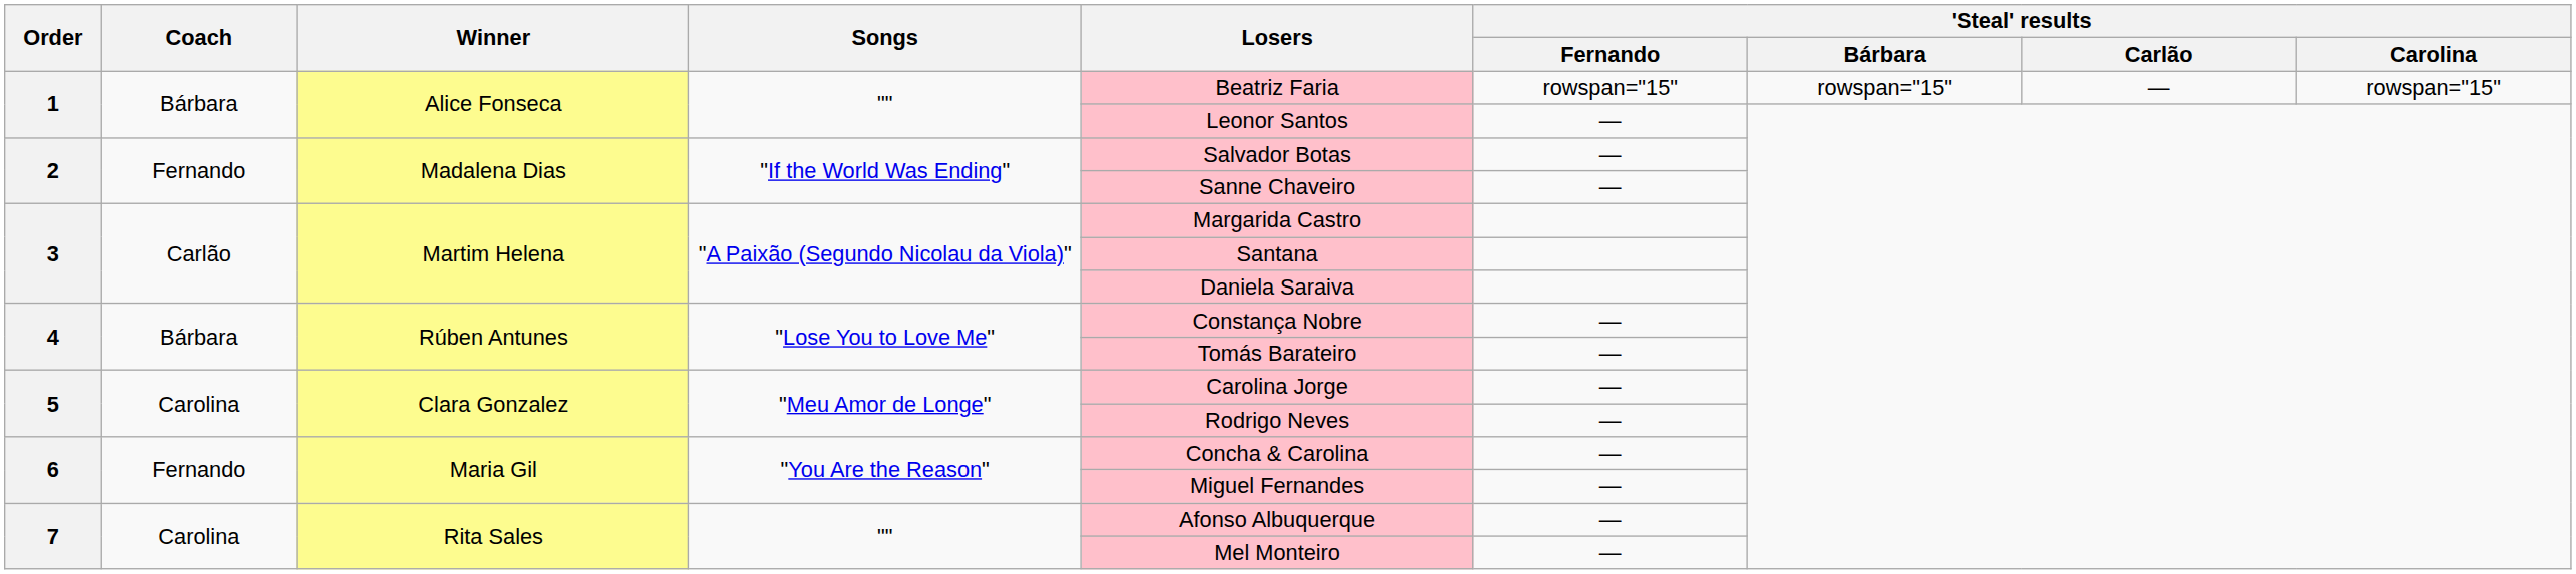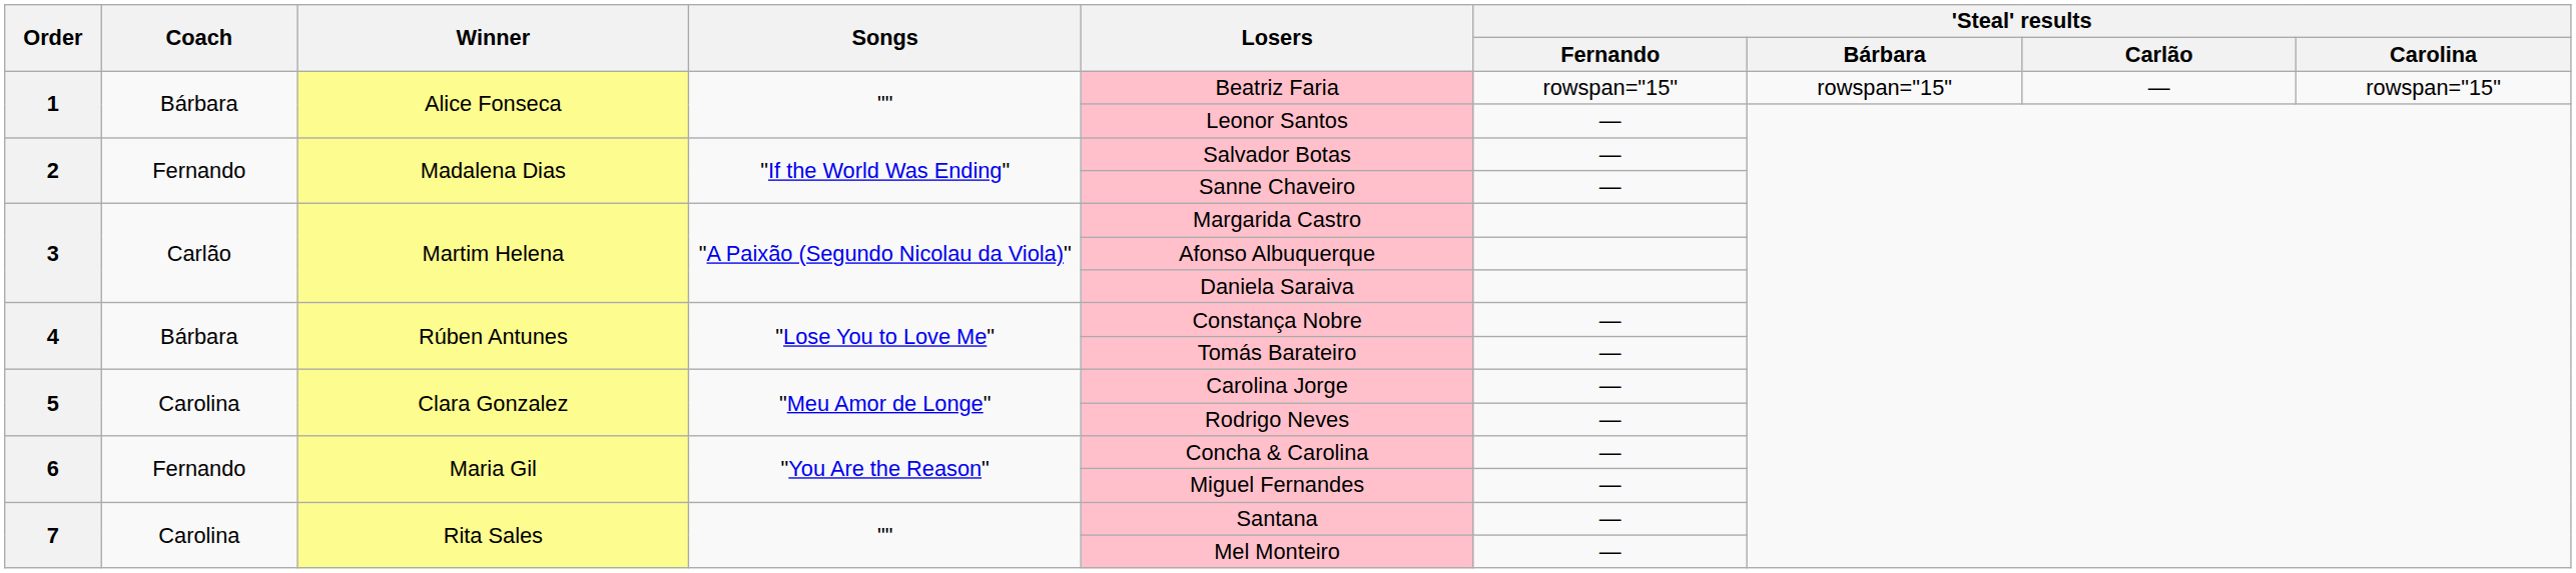row 8 | Losers: Santana -> Afonso Albuquerque
row 16 | Losers: Afonso Albuquerque -> Santana
